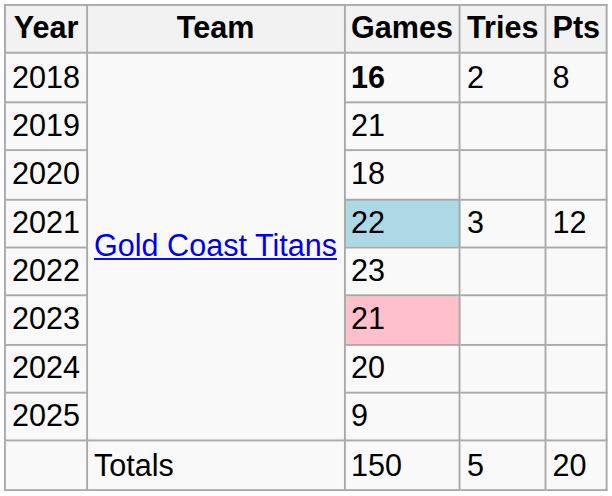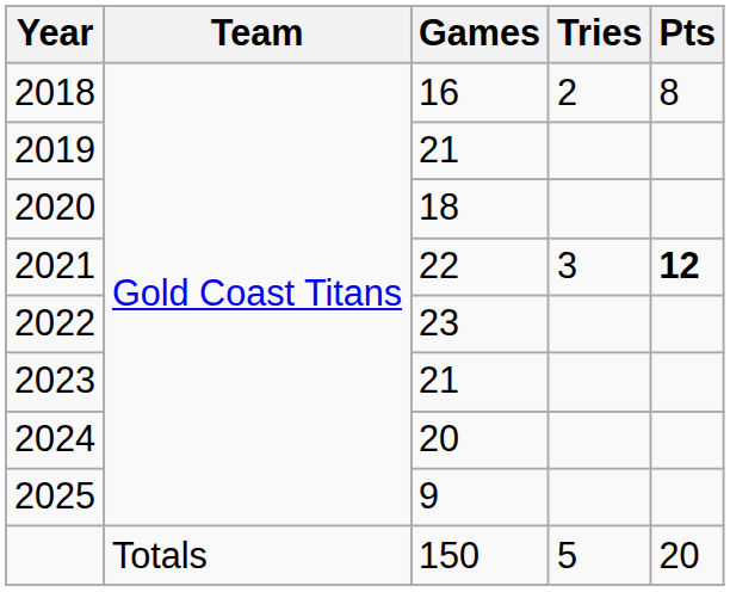2018 | Games: bold -> normal
2021 | Games: lightblue background -> no background
2021 | Pts: normal -> bold
2023 | Games: pink background -> no background
